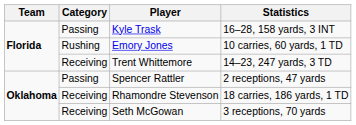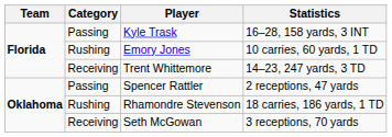Rhamondre Stevenson | Category: Receiving -> Rushing
